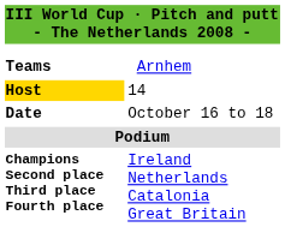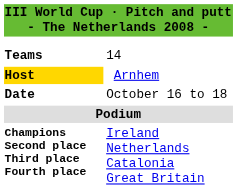row 2 | column 2: Arnhem -> 14
row 3 | column 2: 14 -> Arnhem
